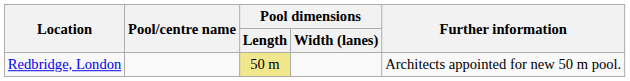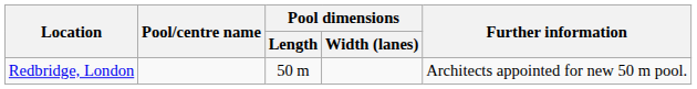Redbridge, London | Pool dimensions / Length: khaki background -> no background
